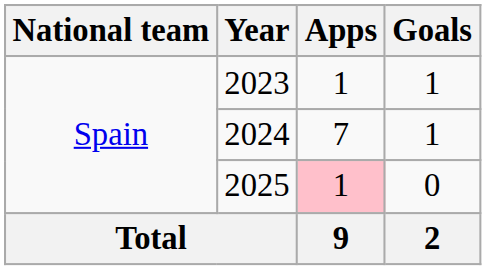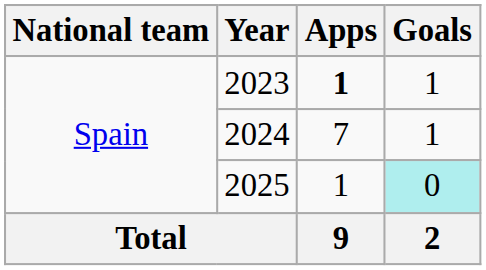2023 | Apps: normal -> bold
2025 | Apps: pink background -> no background
2025 | Goals: no background -> paleturquoise background
